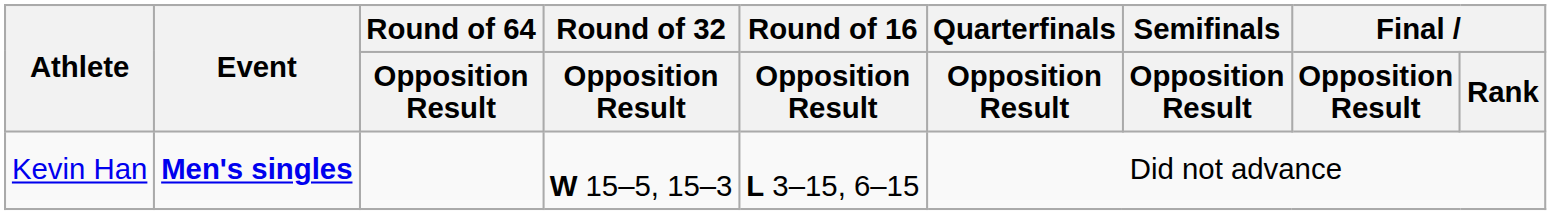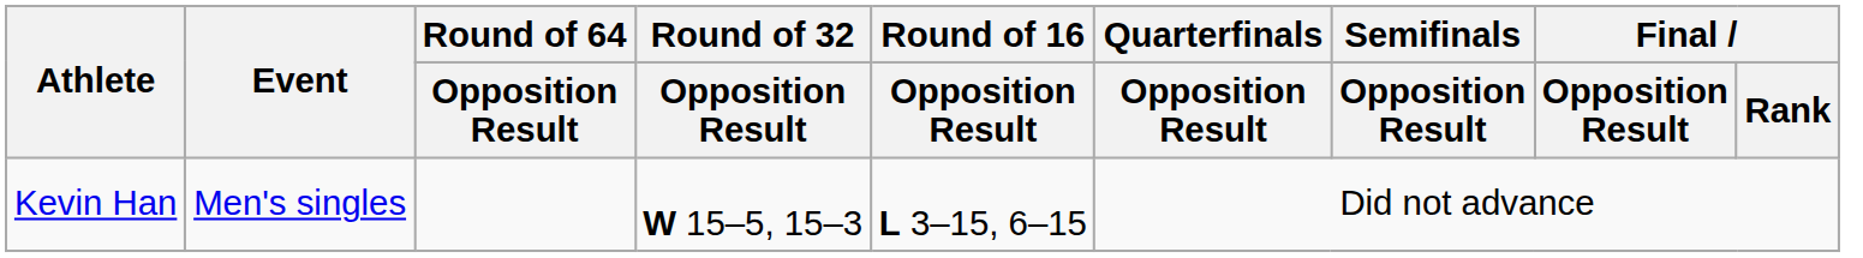Kevin Han | Event: bold -> normal
